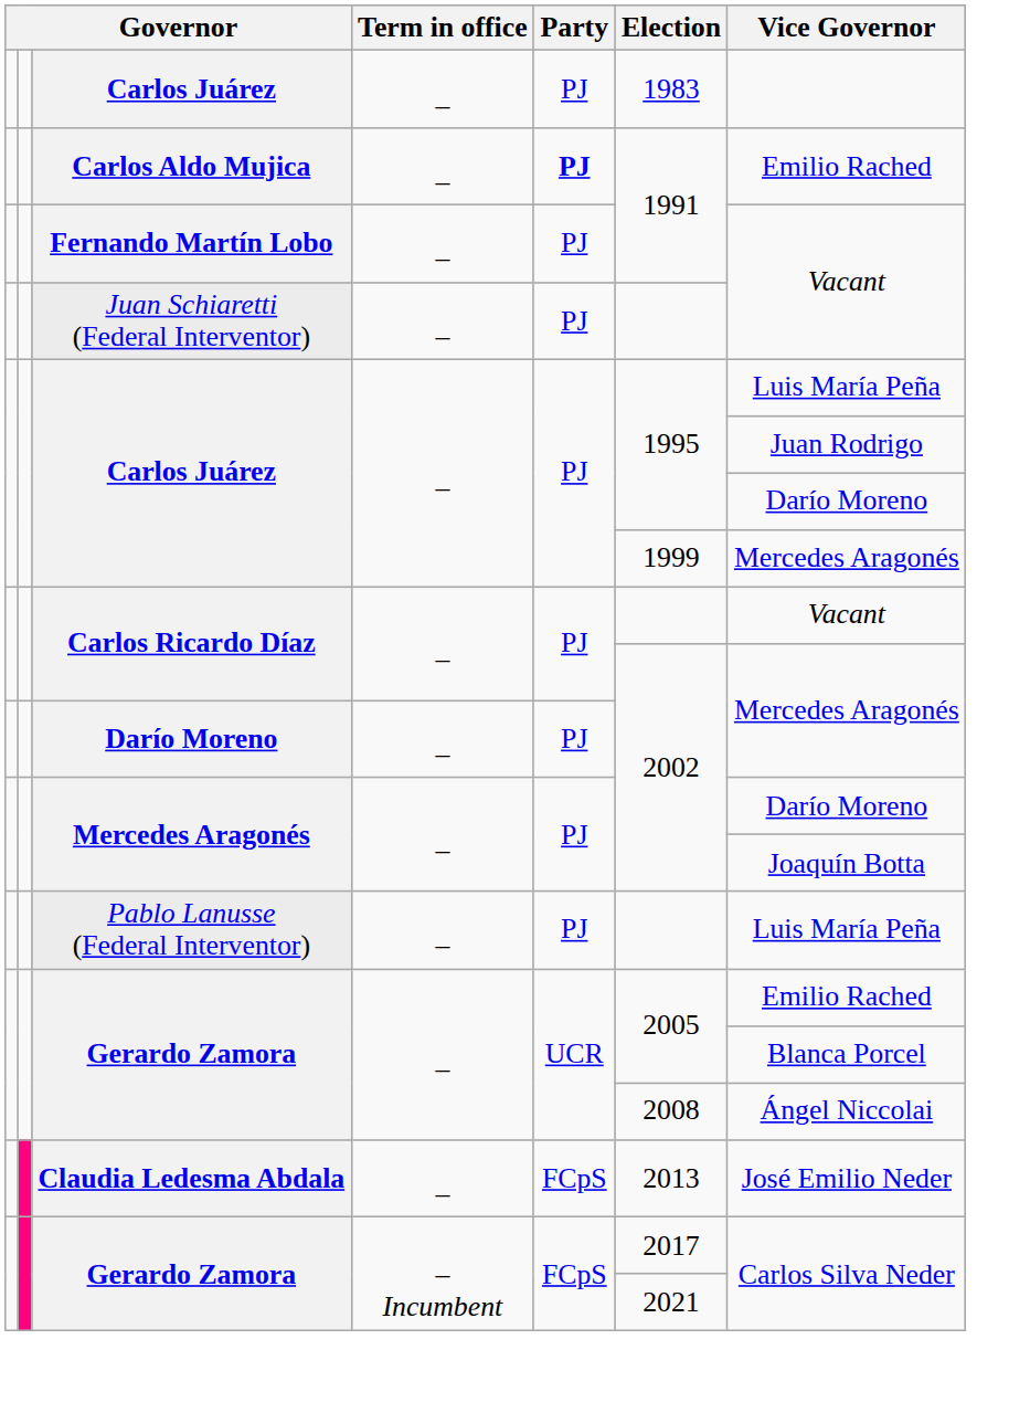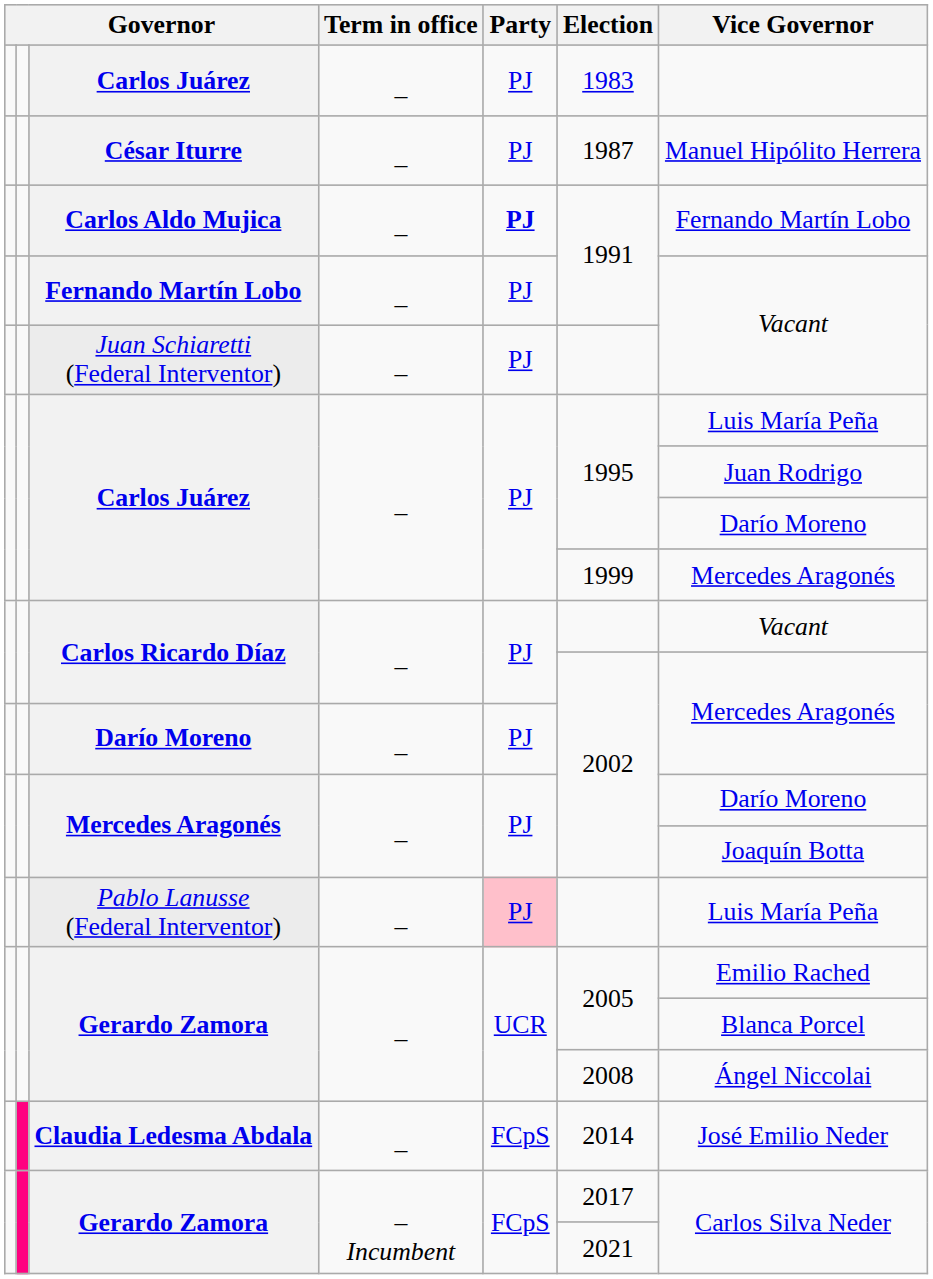+ row: César Iturre | – | PJ | 1987 | Manuel Hipólito Herrera
Carlos Aldo Mujica | Vice Governor: Emilio Rached -> Fernando Martín Lobo
Pablo Lanusse (Federal Interventor) | Party: no background -> pink background
Claudia Ledesma Abdala | Election: 2013 -> 2014
